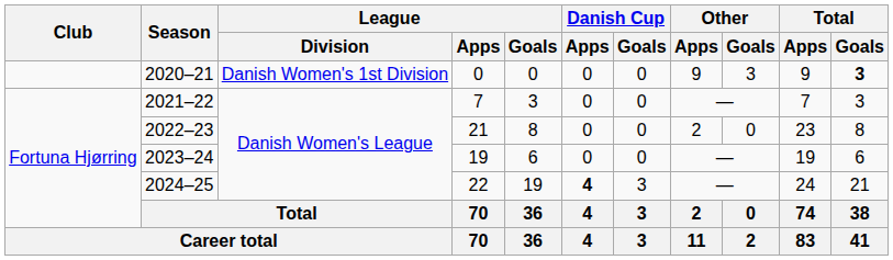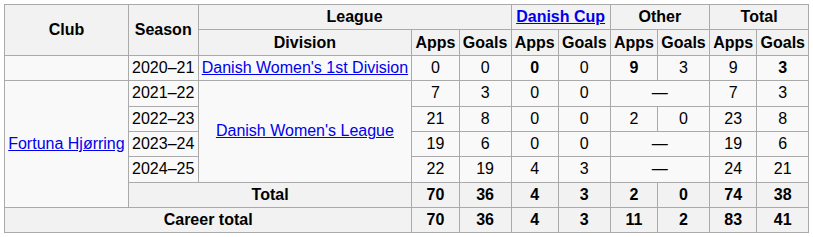2020–21 | Danish Cup / Apps: normal -> bold
2020–21 | Other / Apps: normal -> bold
2024–25 | Danish Cup / Apps: bold -> normal
